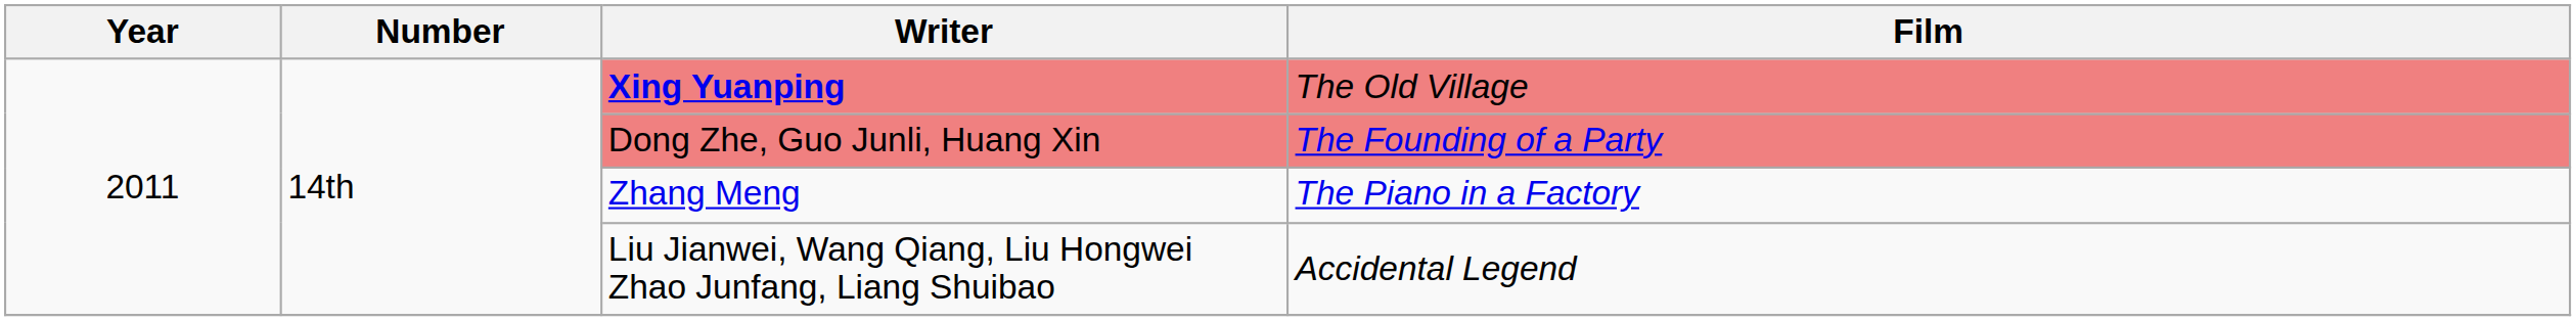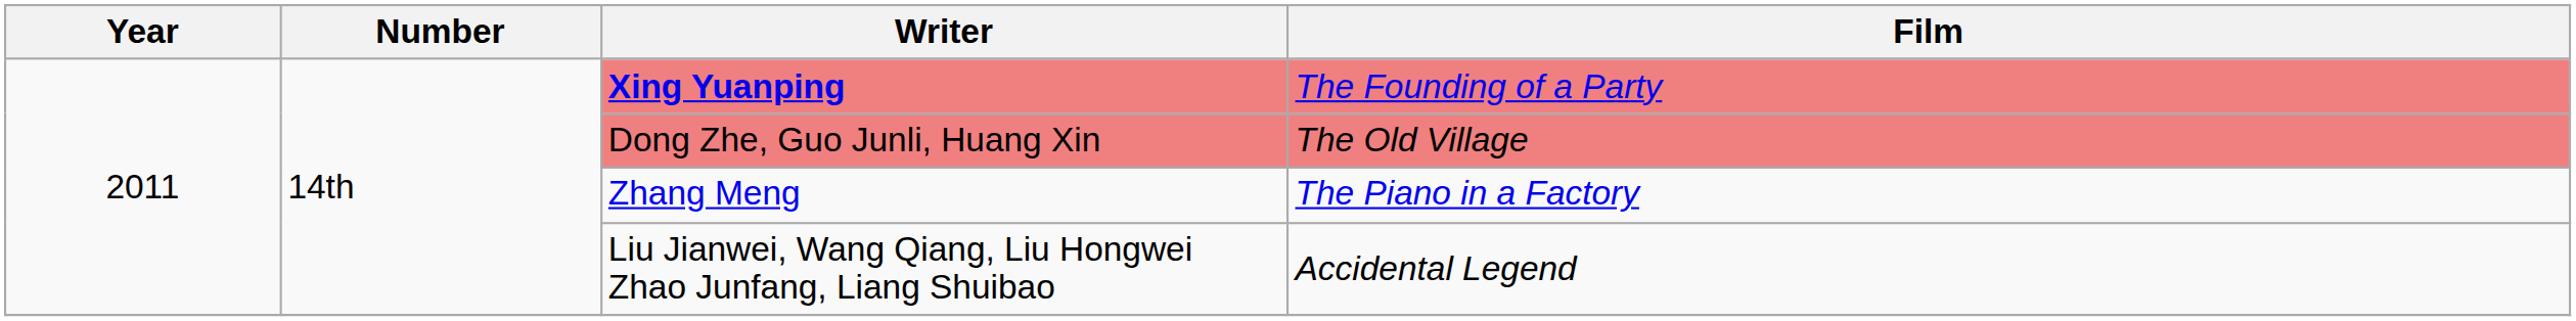Xing Yuanping | Film: The Old Village -> The Founding of a Party
Dong Zhe, Guo Junli, Huang Xin | Film: The Founding of a Party -> The Old Village
